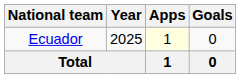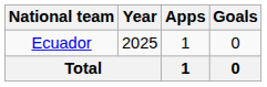Ecuador | Apps: lightyellow background -> no background
